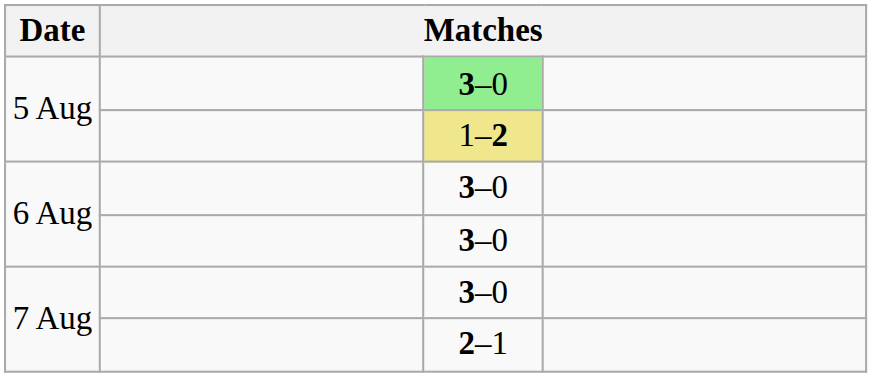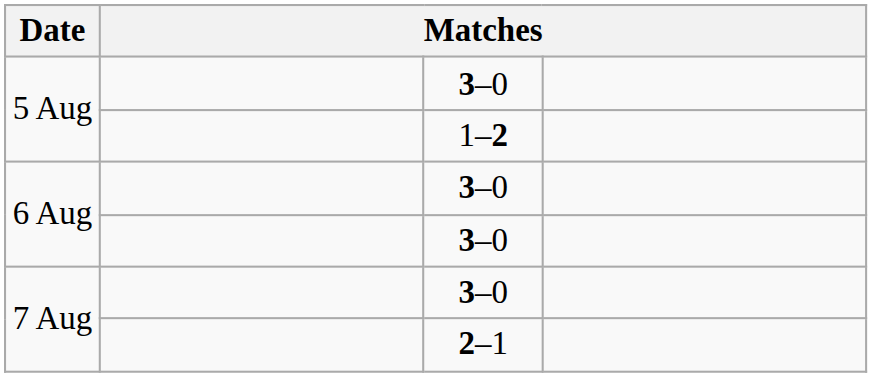5 Aug / 3–0 | column 3: lightgreen background -> no background
5 Aug / 1–2 | column 3: khaki background -> no background
